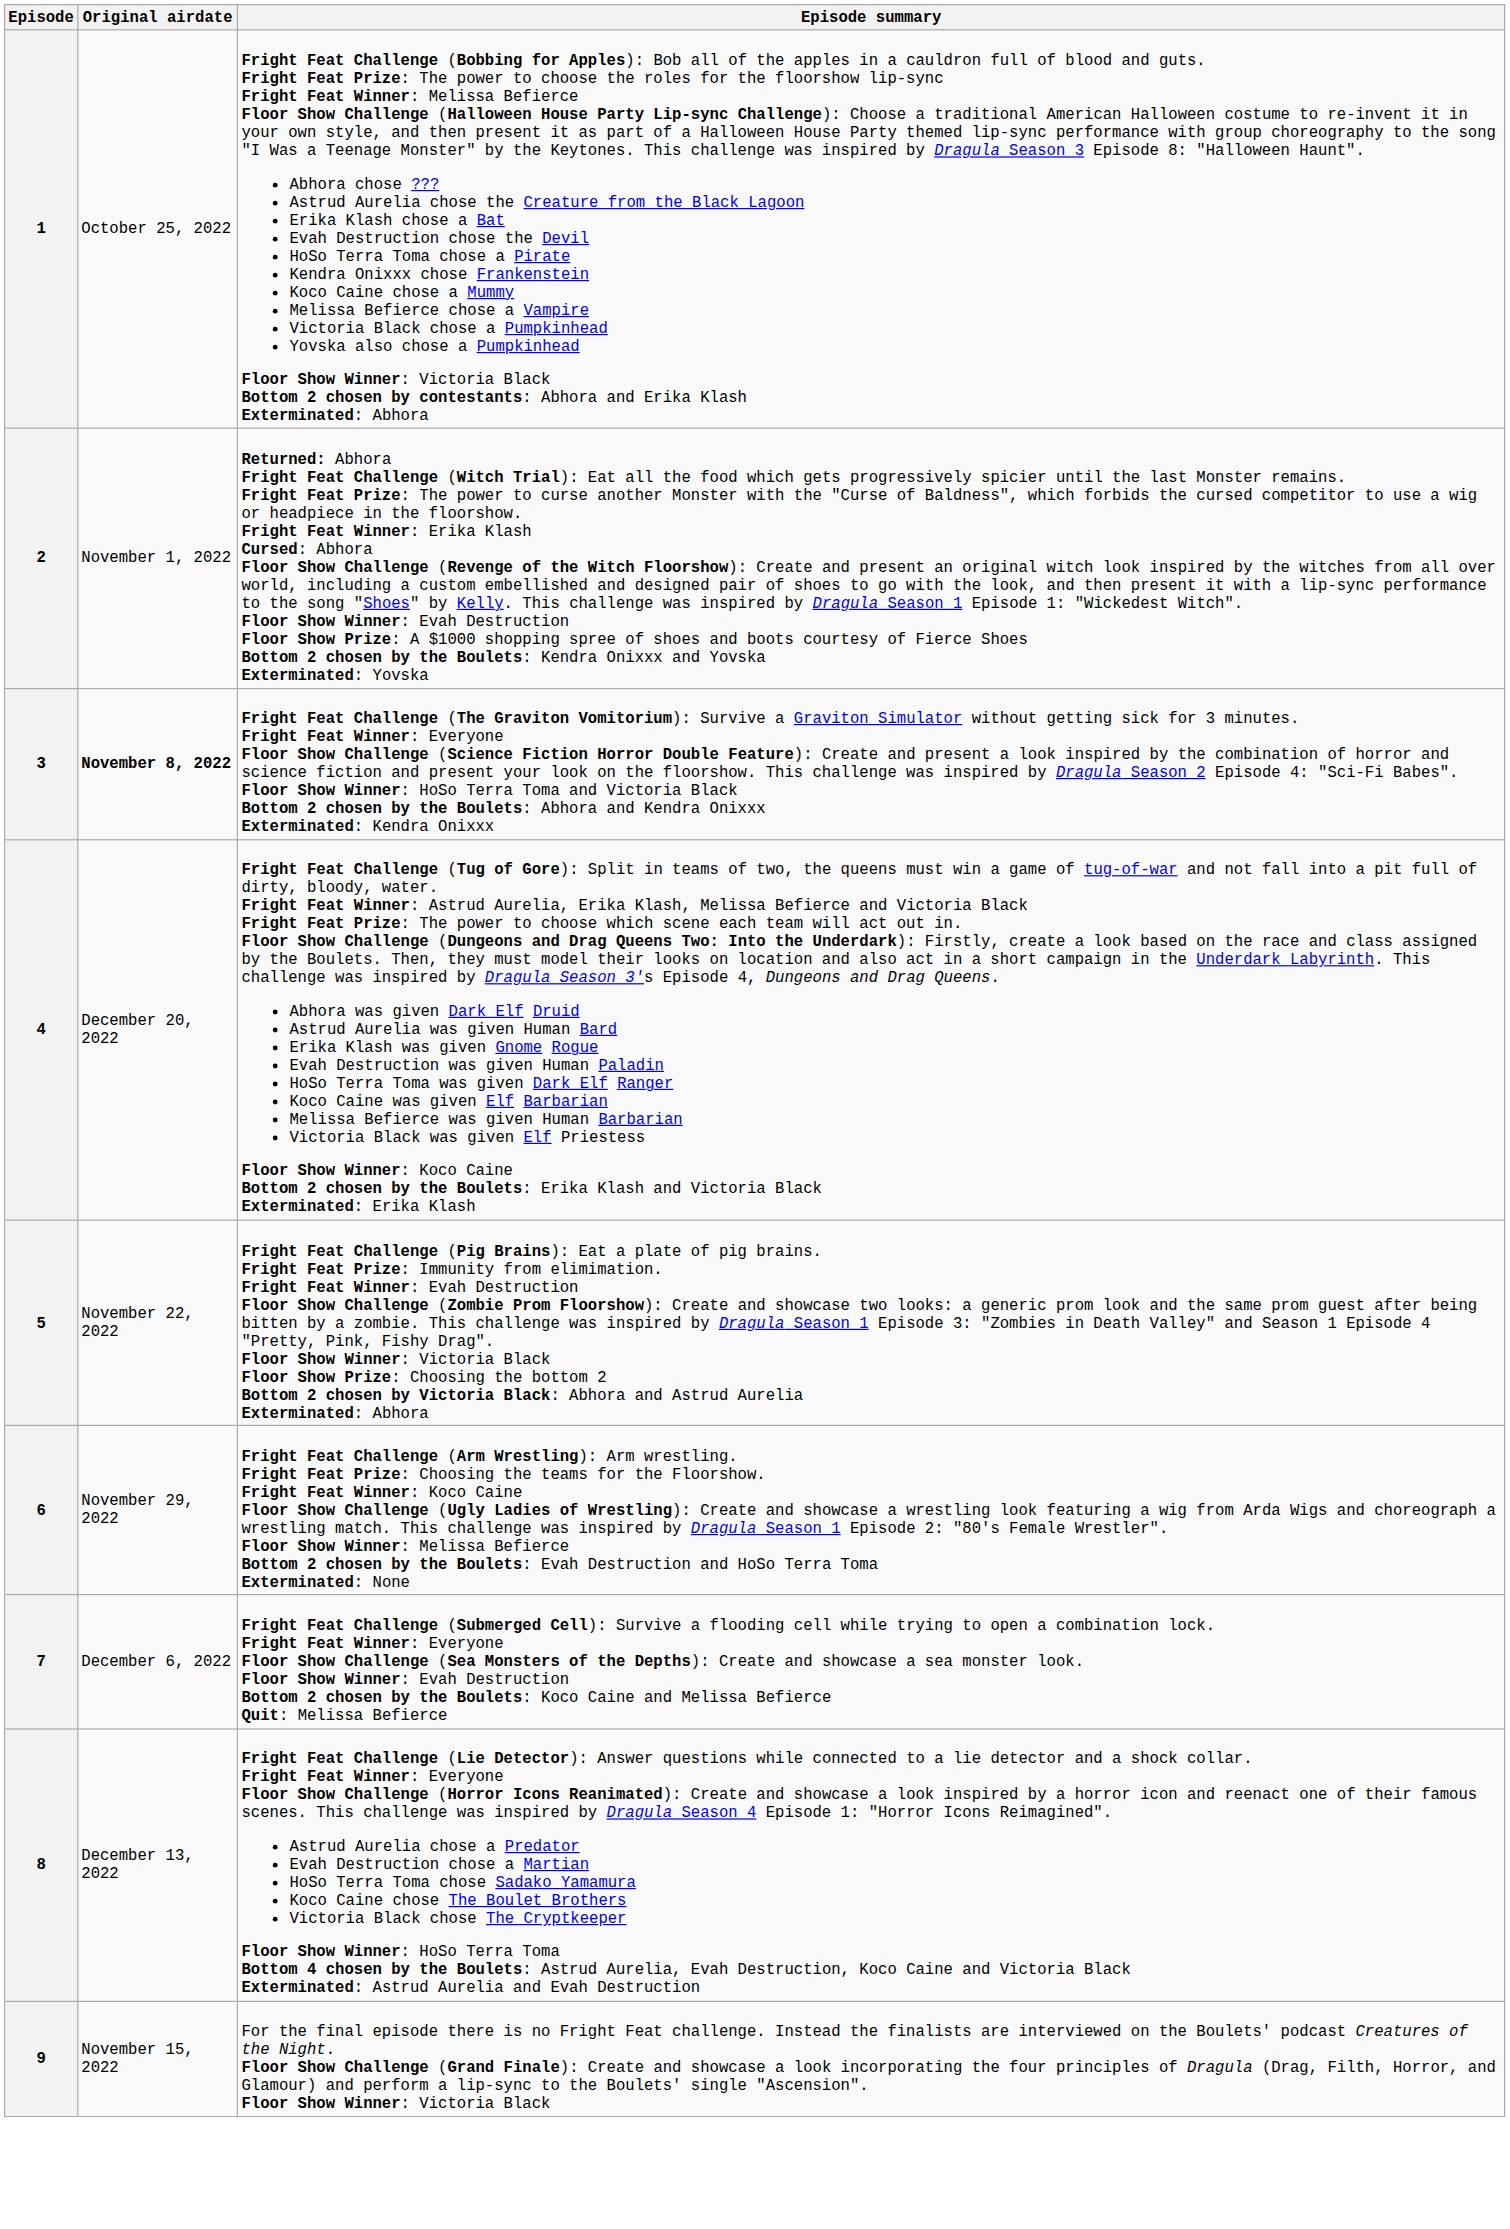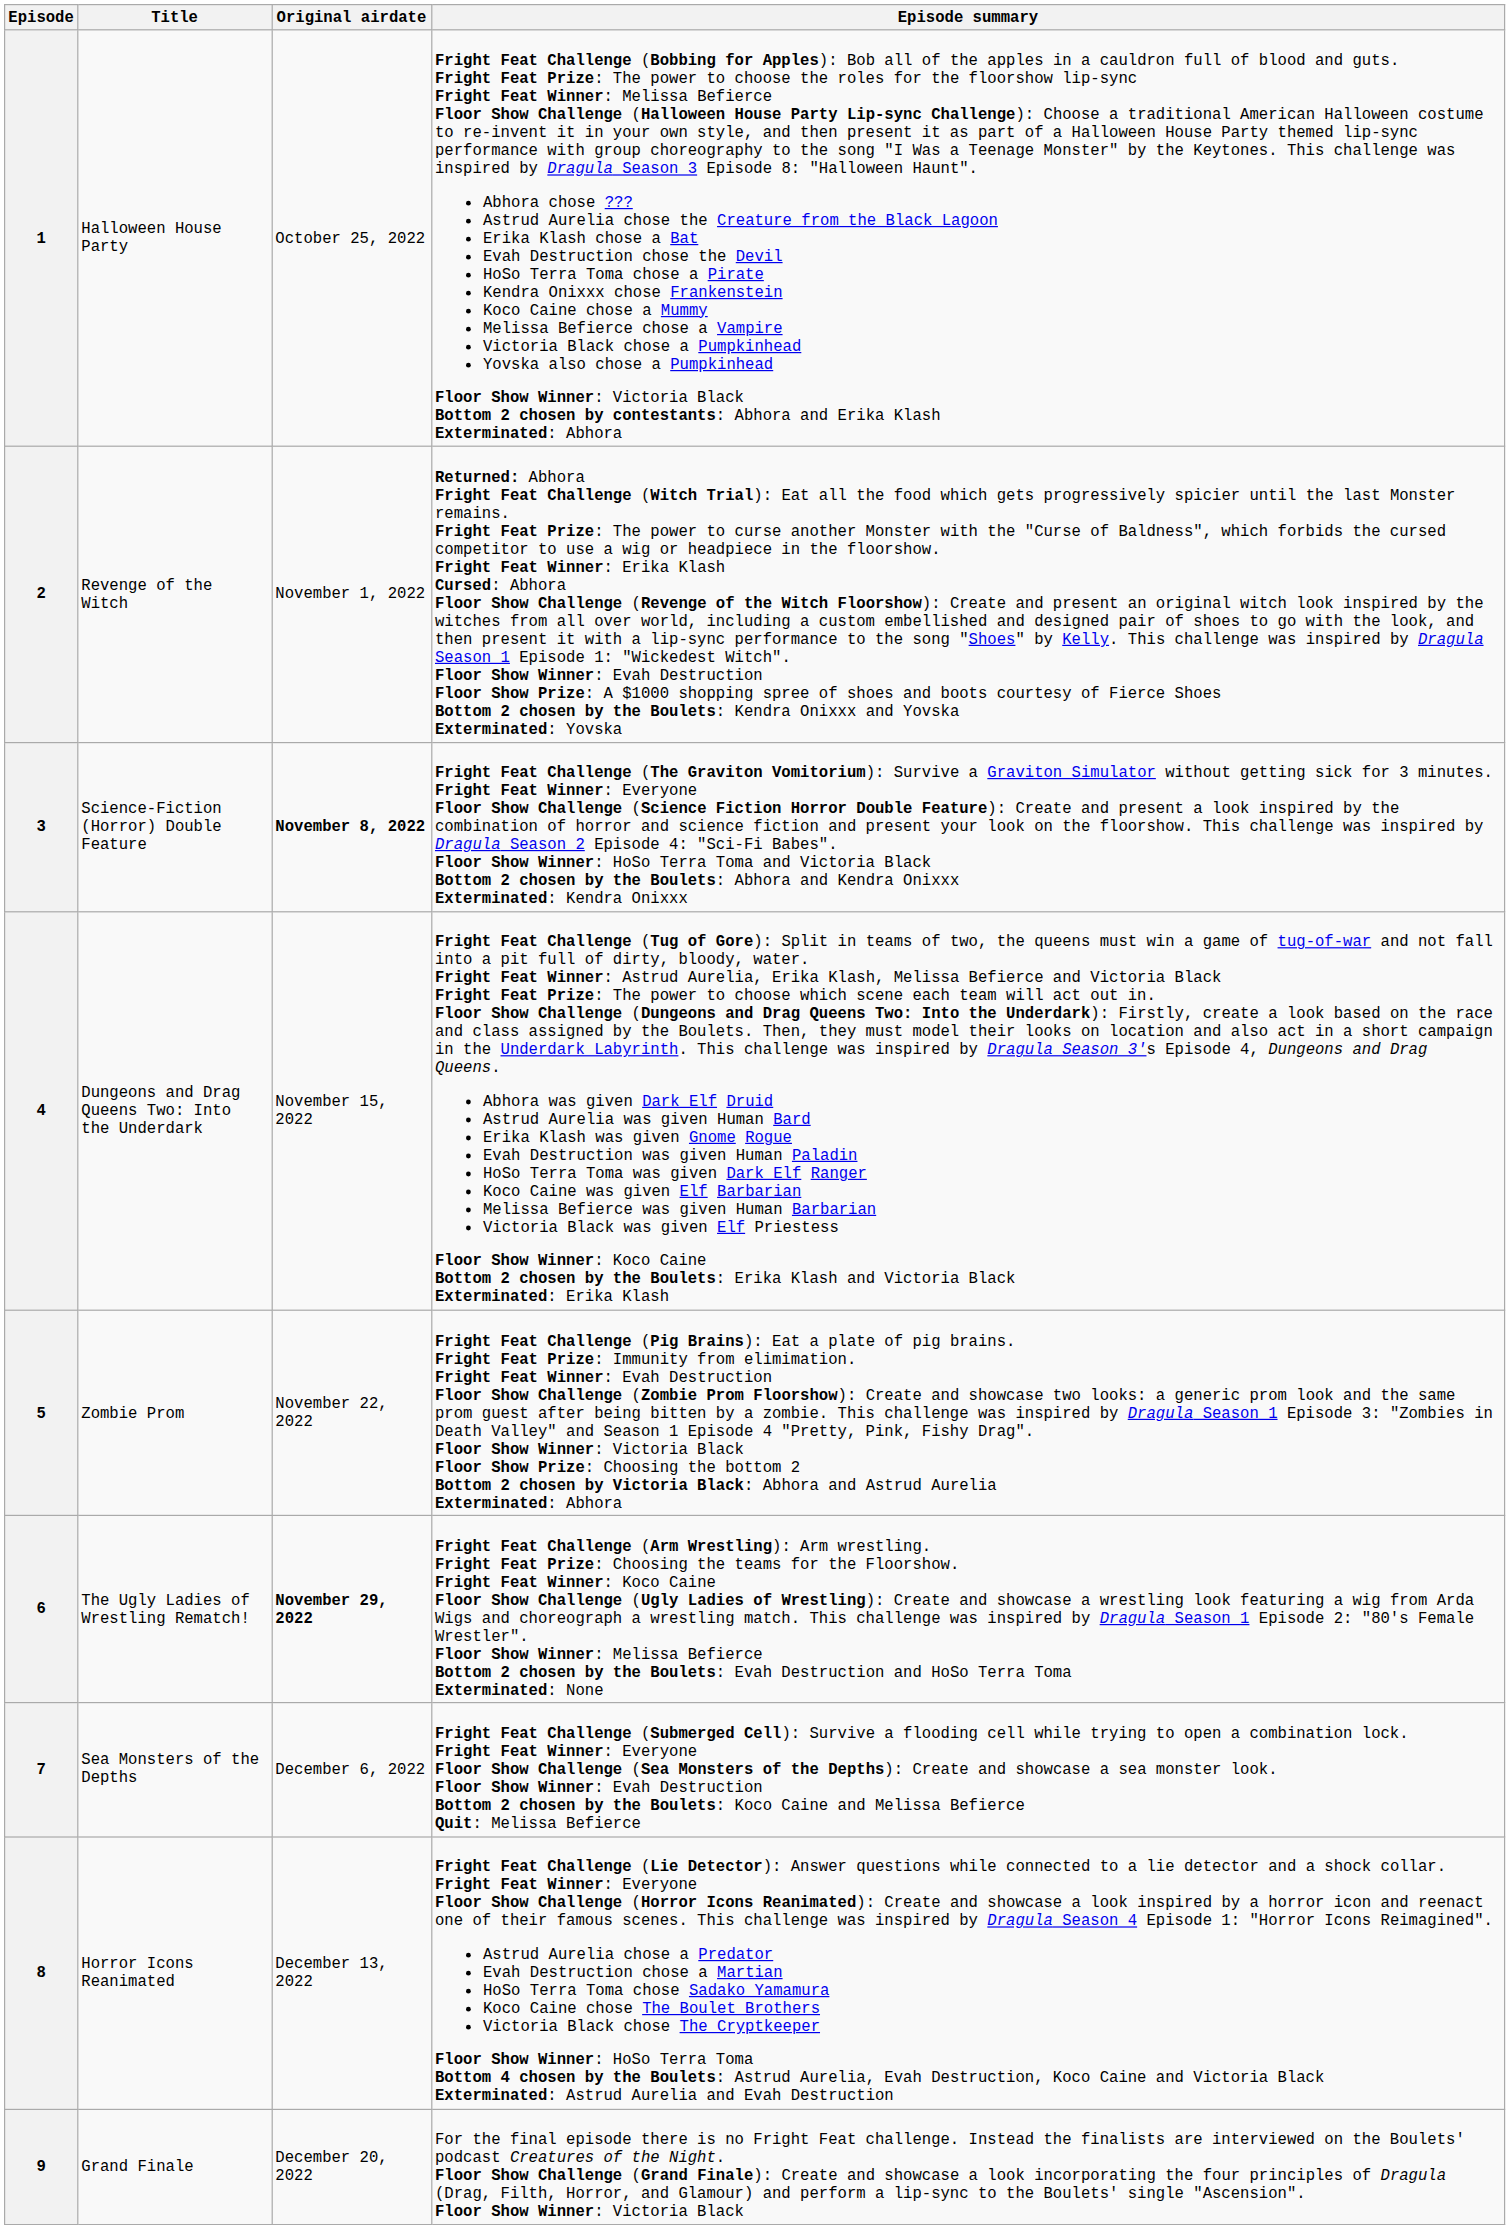+ column: Title | Halloween House Party | Revenge of the Witch | Science-Fiction (Horror) Double Feature | Dungeons and Drag Queens Two: Into the Underdark | Zombie Prom | The Ugly Ladies of Wrestling Rematch! | Sea Monsters of the Depths | Horror Icons Reanimated | Grand Finale
4 | Original airdate: December 20, 2022 -> November 15, 2022
6 | Original airdate: normal -> bold
9 | Original airdate: November 15, 2022 -> December 20, 2022
